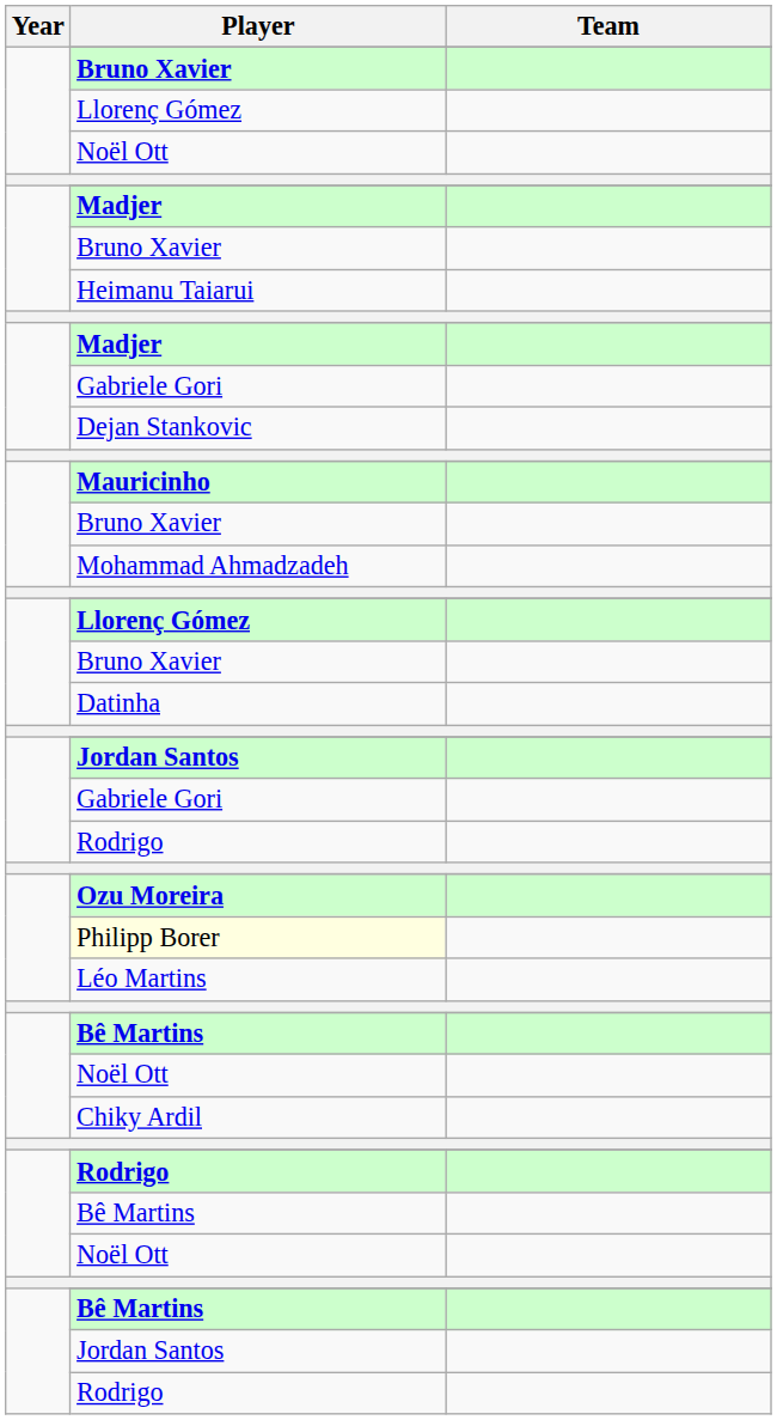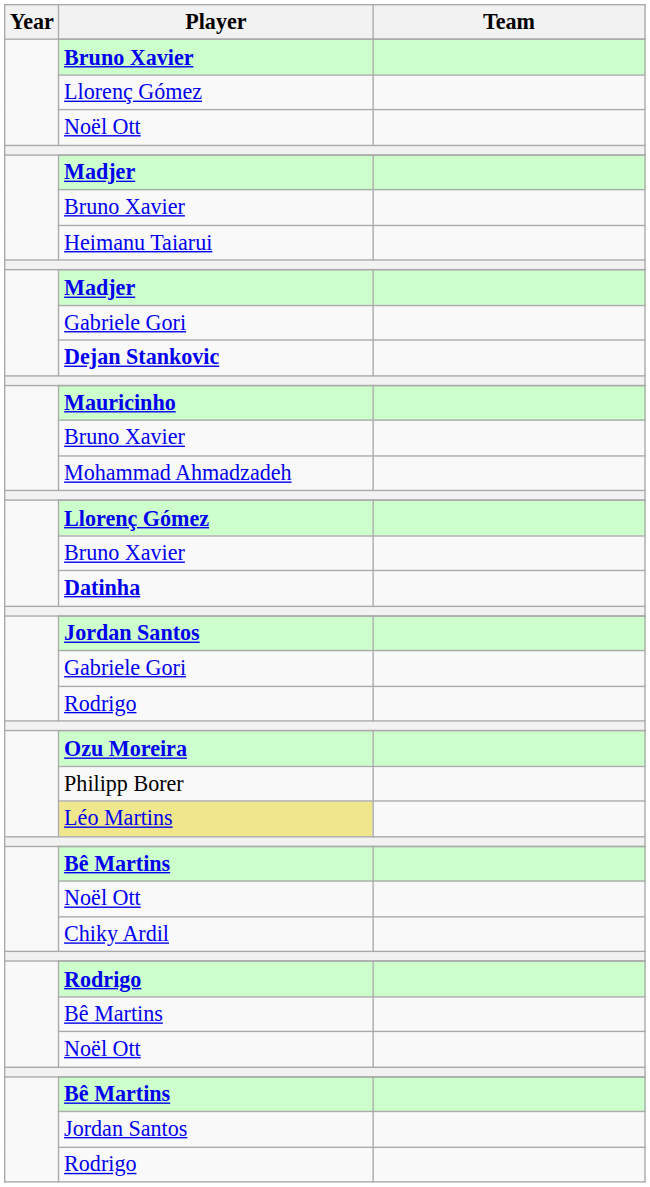Dejan Stankovic | Player: normal -> bold
Datinha | Player: normal -> bold
Philipp Borer | Player: lightyellow background -> no background
Léo Martins | Player: no background -> khaki background
